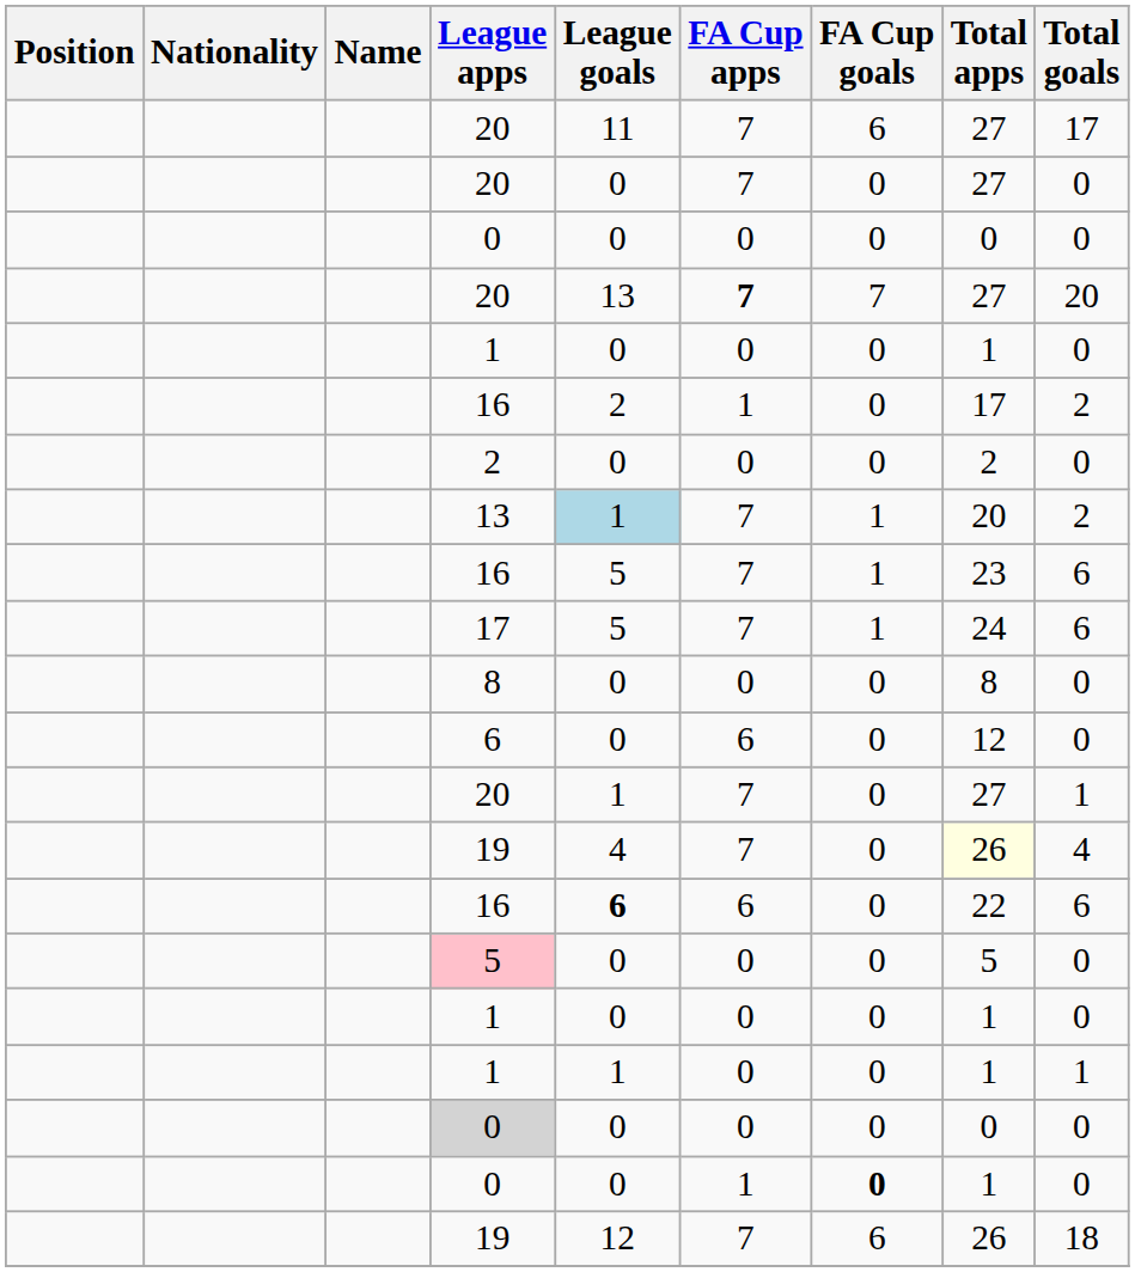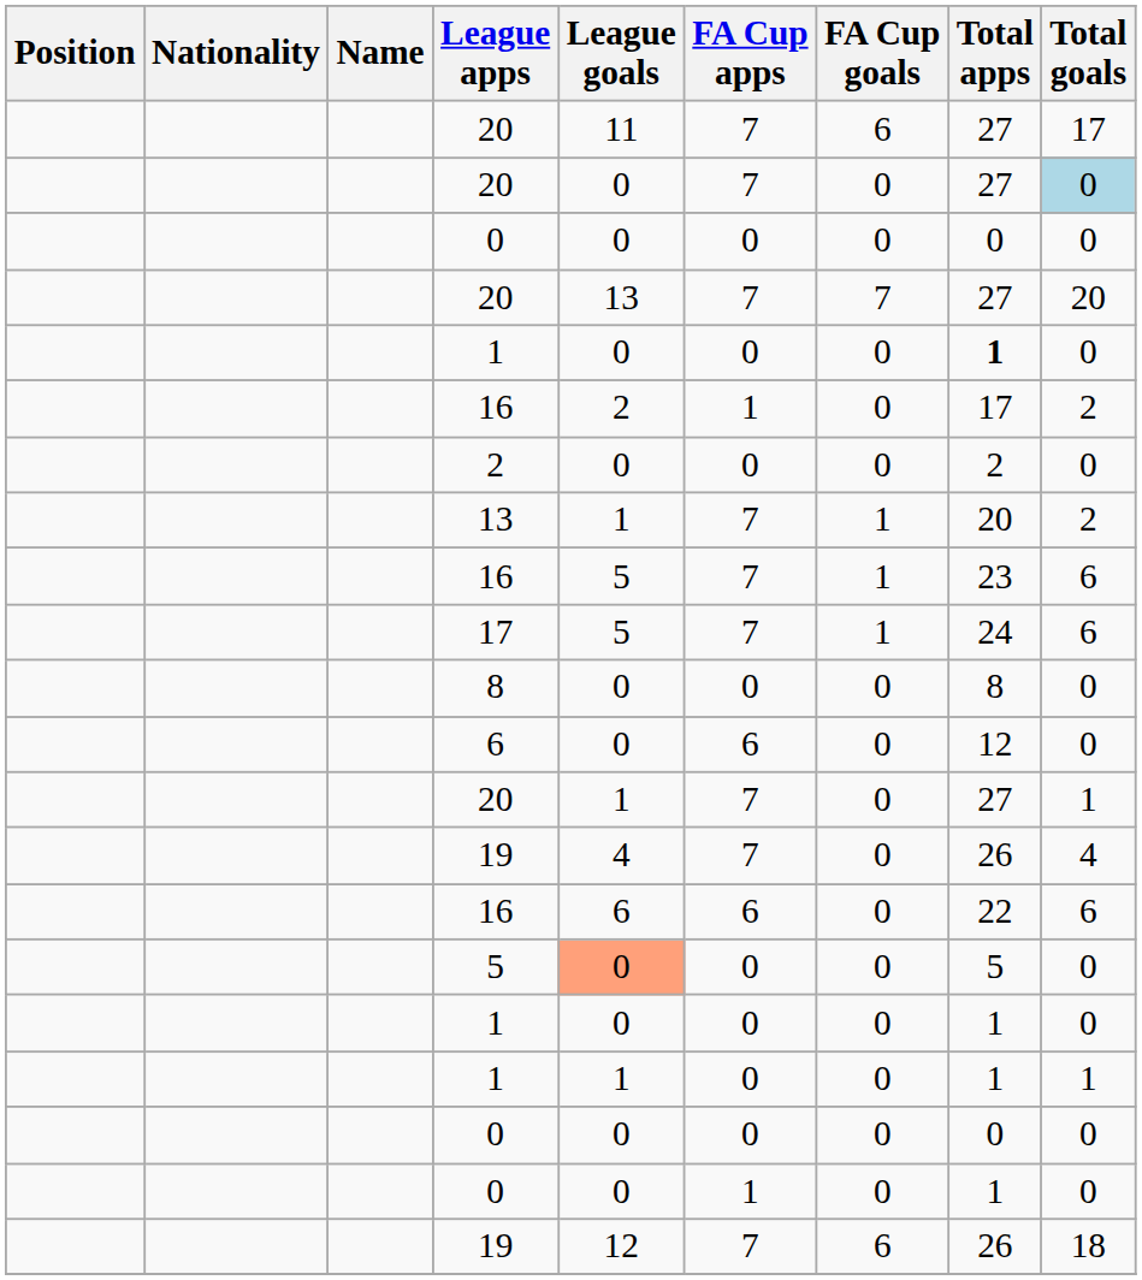row 3 | Total goals: no background -> lightblue background
row 5 | FA Cup apps: bold -> normal
row 6 | Total apps: normal -> bold
row 9 | League goals: lightblue background -> no background
row 15 | Total apps: lightyellow background -> no background
row 16 | League goals: bold -> normal
row 17 | League apps: pink background -> no background
row 17 | League goals: no background -> lightsalmon background
row 20 | League apps: lightgrey background -> no background
row 21 | FA Cup goals: bold -> normal
